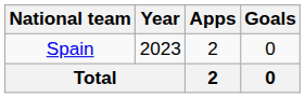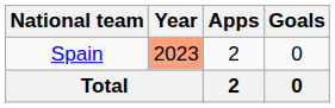Spain | Year: no background -> lightsalmon background
